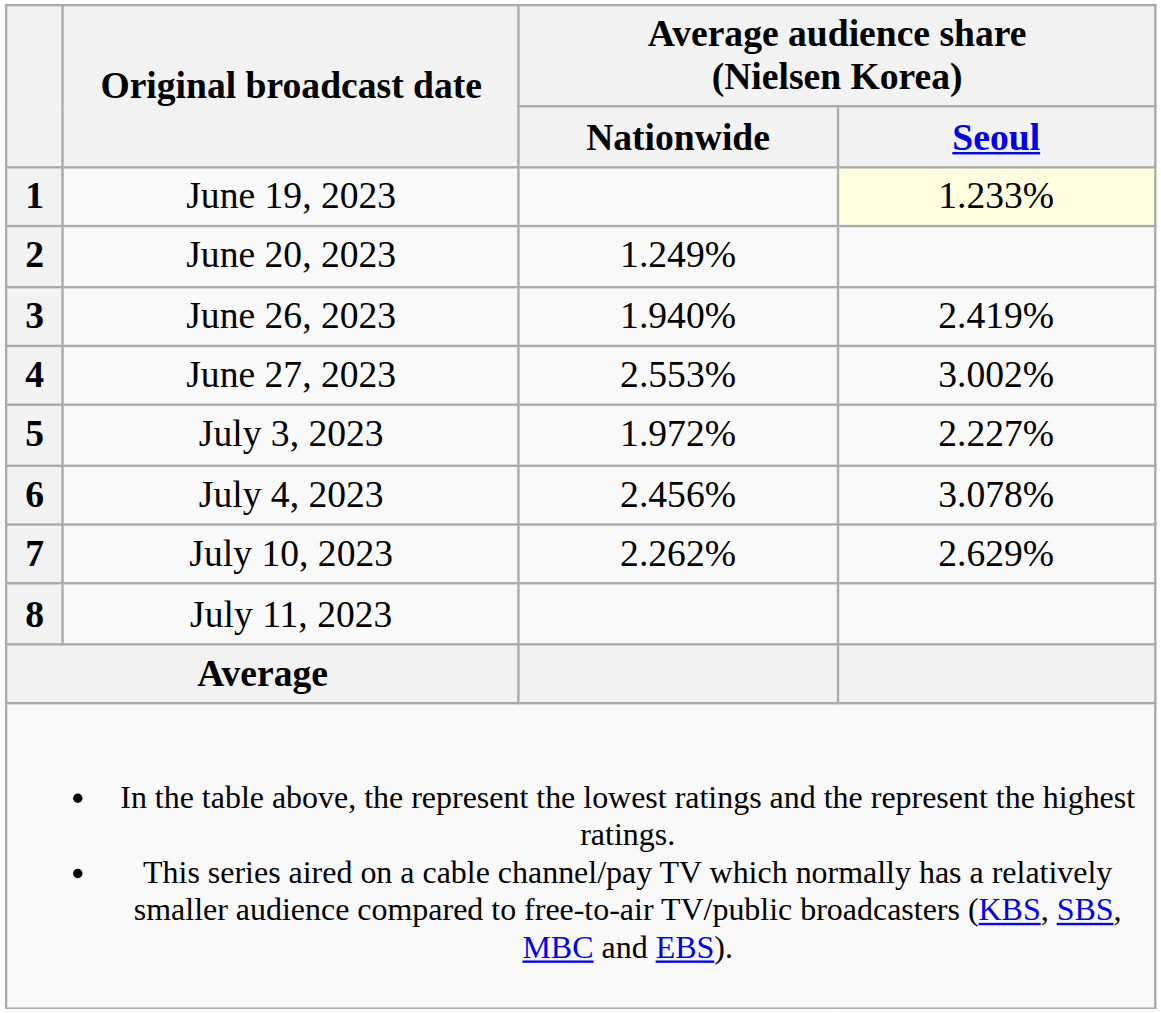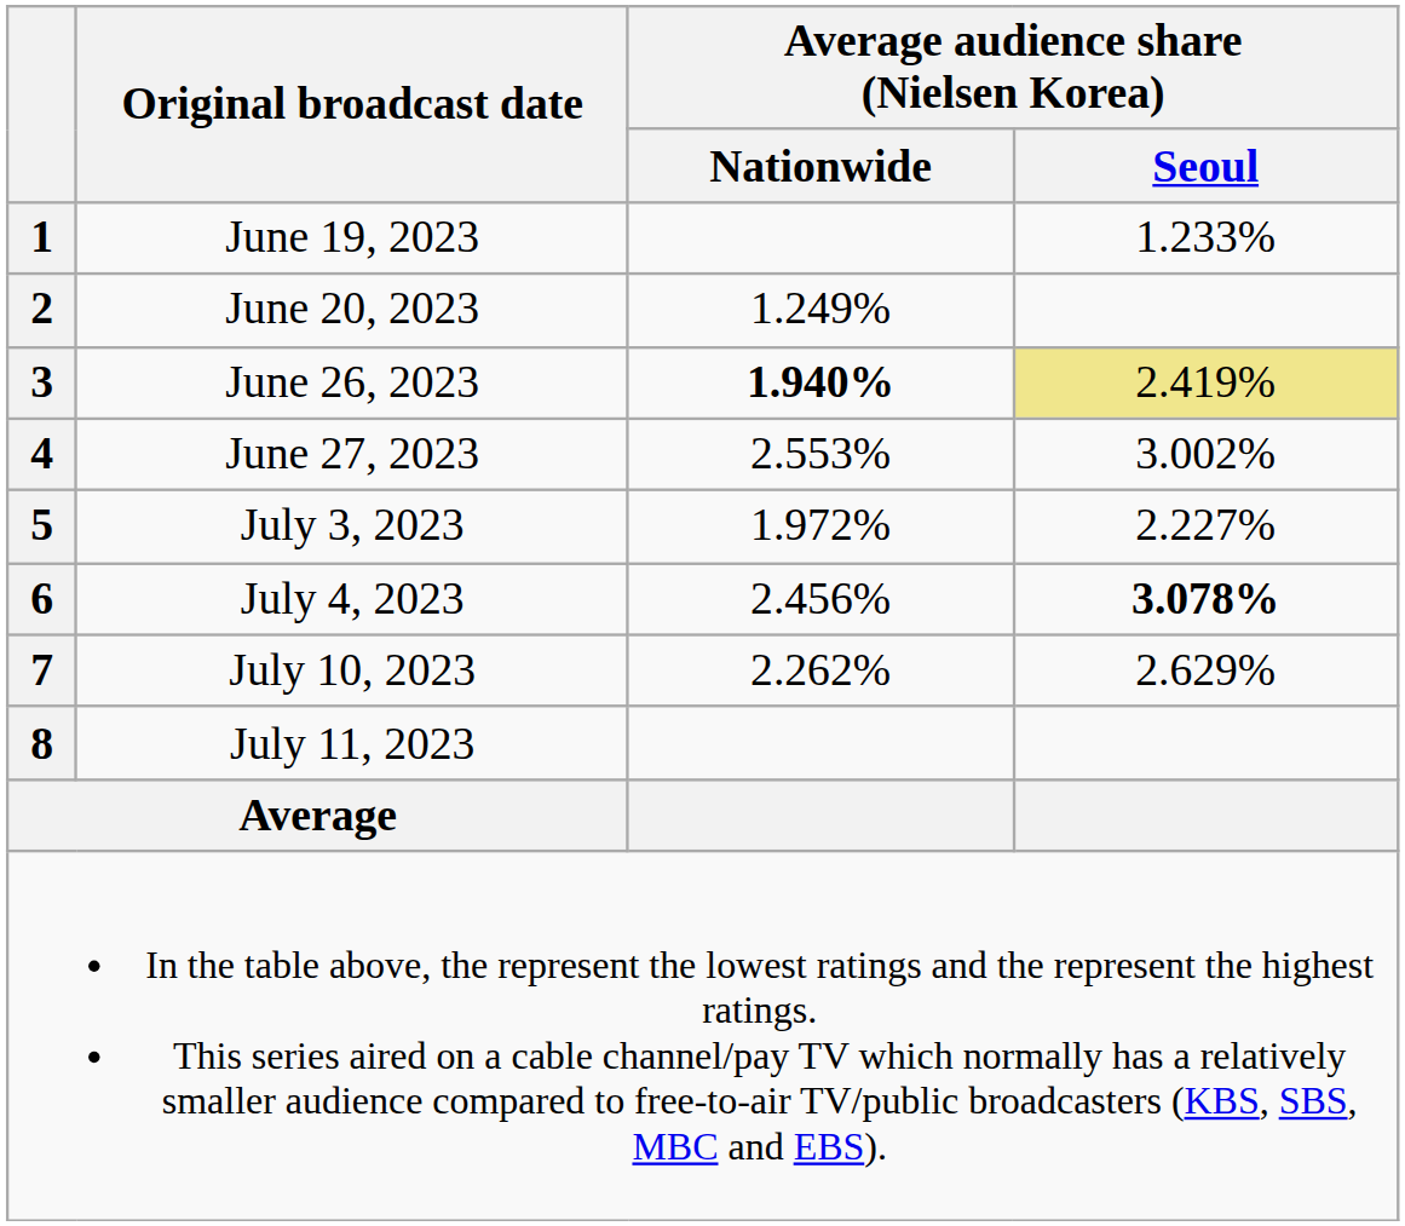June 19, 2023 | Average audience share (Nielsen Korea) / Seoul: lightyellow background -> no background
June 26, 2023 | Average audience share (Nielsen Korea) / Nationwide: normal -> bold
June 26, 2023 | Average audience share (Nielsen Korea) / Seoul: no background -> khaki background
July 4, 2023 | Average audience share (Nielsen Korea) / Seoul: normal -> bold
